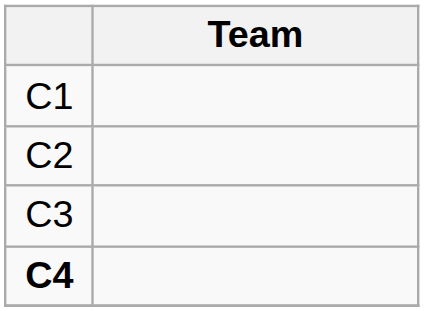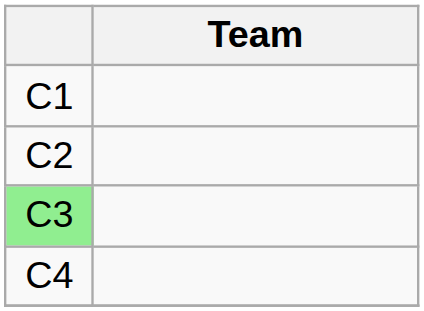C3 | column 1: no background -> lightgreen background
C4 | column 1: bold -> normal
